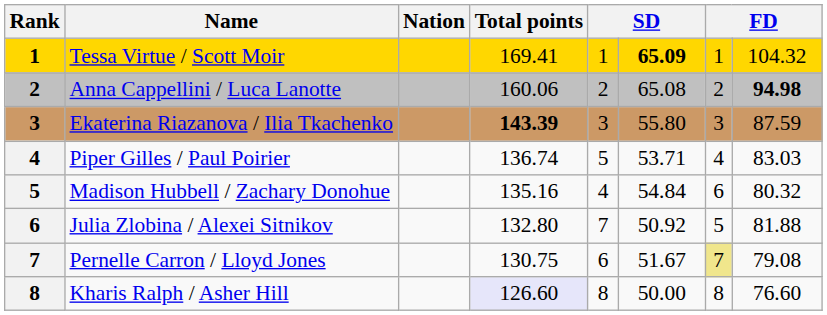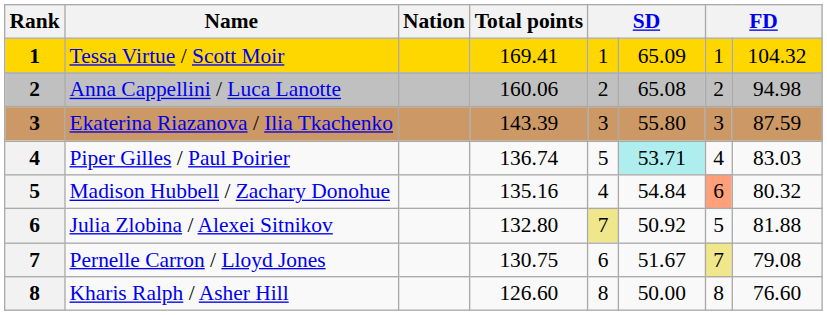Tessa Virtue / Scott Moir | column 6: bold -> normal
Anna Cappellini / Luca Lanotte | column 8: bold -> normal
Ekaterina Riazanova / Ilia Tkachenko | Total points: bold -> normal
Piper Gilles / Paul Poirier | column 6: no background -> paleturquoise background
Madison Hubbell / Zachary Donohue | column 7: no background -> lightsalmon background
Julia Zlobina / Alexei Sitnikov | column 5: no background -> khaki background
Kharis Ralph / Asher Hill | Total points: lavender background -> no background
